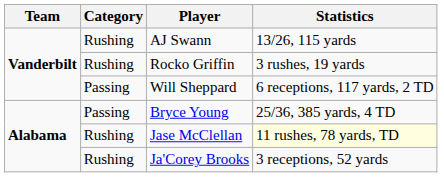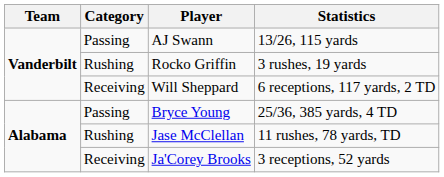AJ Swann | Category: Rushing -> Passing
Will Sheppard | Category: Passing -> Receiving
Jase McClellan | Statistics: lightyellow background -> no background
Ja'Corey Brooks | Category: Rushing -> Receiving
